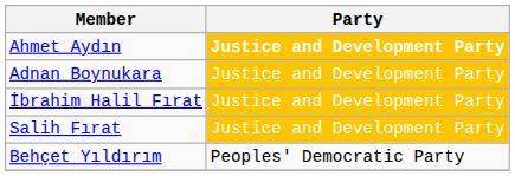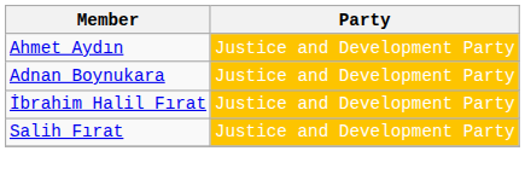Ahmet Aydın | Party: bold -> normal
- row: Behçet Yıldırım | Peoples' Democratic Party
